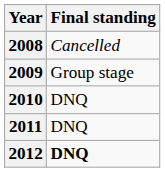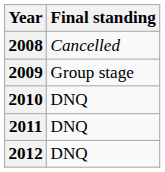2012 | Final standing: bold -> normal
